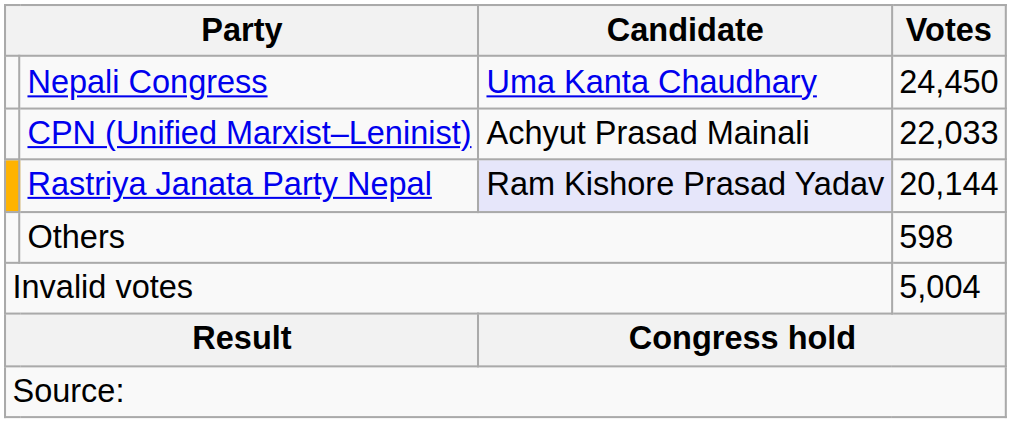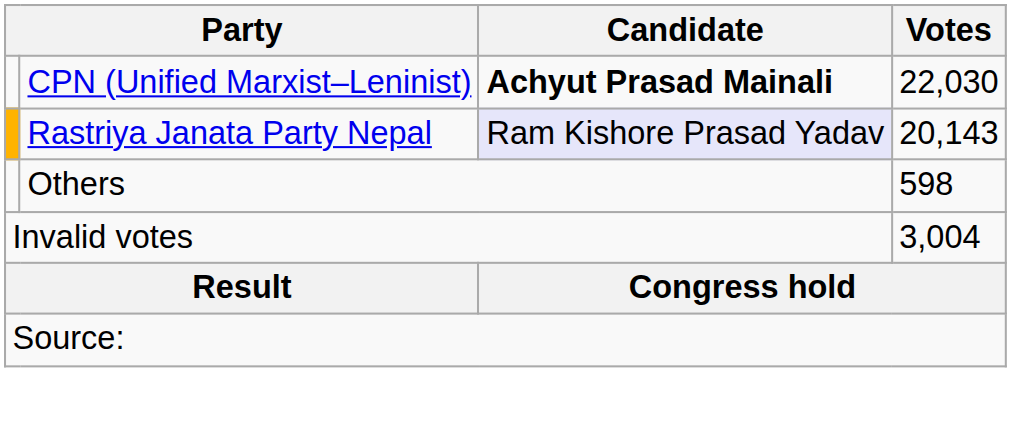- row: Nepali Congress | Uma Kanta Chaudhary | 24,450
CPN (Unified Marxist–Leninist) | Candidate: normal -> bold
CPN (Unified Marxist–Leninist) | Votes: 22,033 -> 22,030
Rastriya Janata Party Nepal | Votes: 20,144 -> 20,143
Invalid votes | Votes: 5,004 -> 3,004
